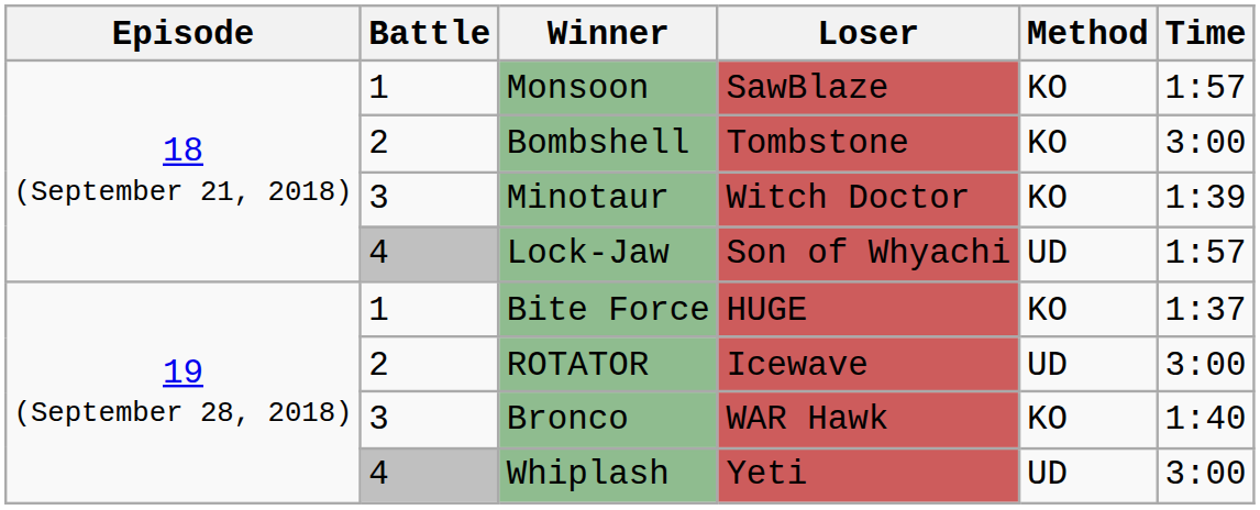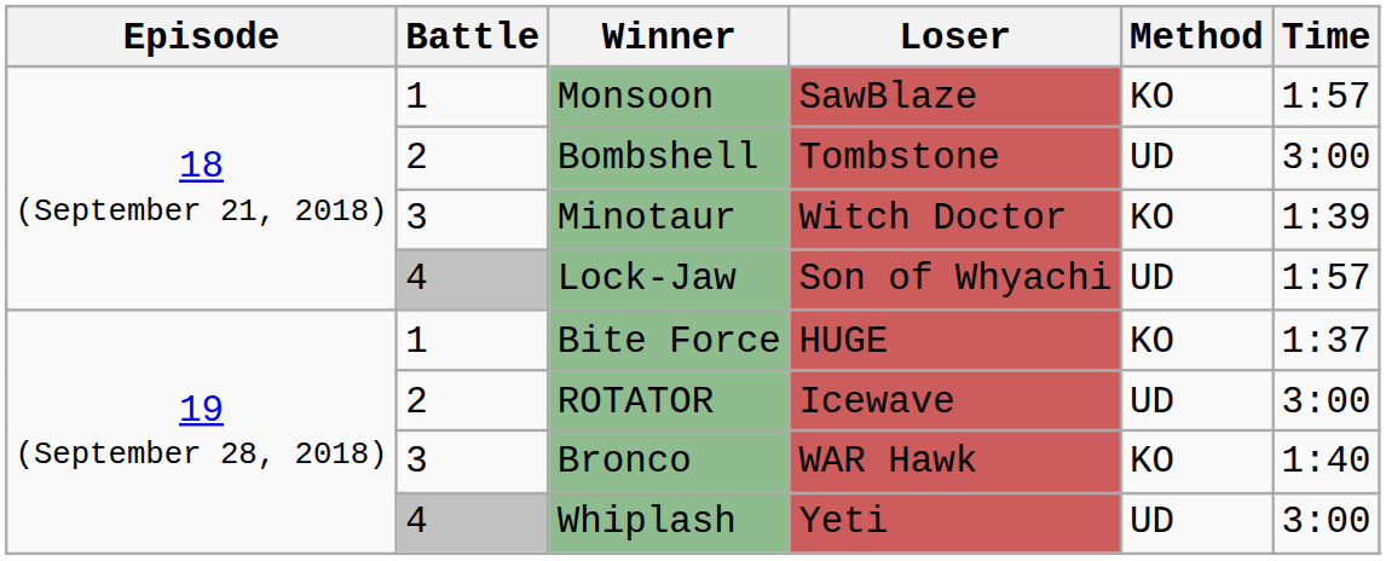Bombshell | Method: KO -> UD
